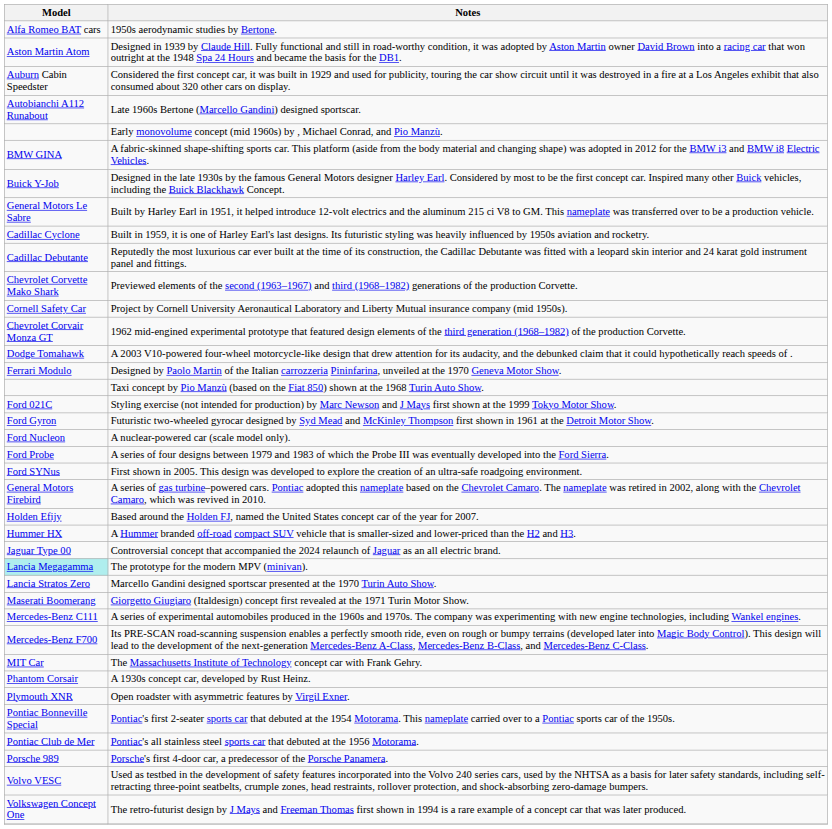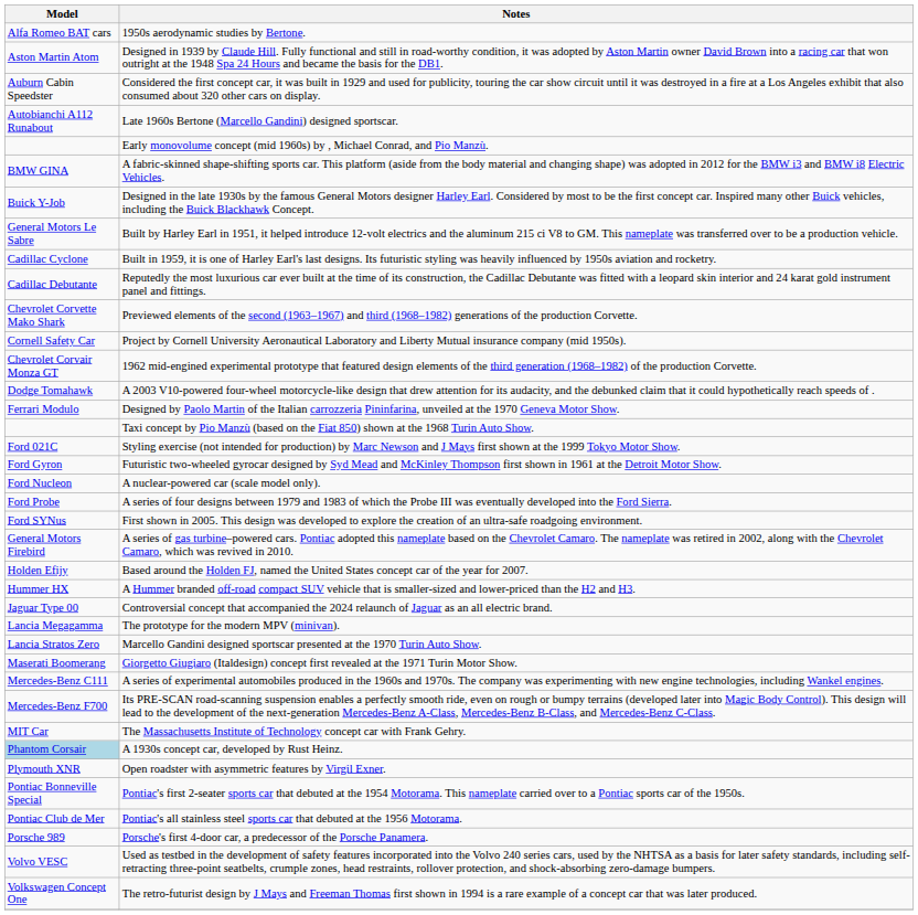The prototype for the modern MPV (minivan). | Model: paleturquoise background -> no background
A 1930s concept car, developed by Rust Heinz. | Model: no background -> lightblue background
